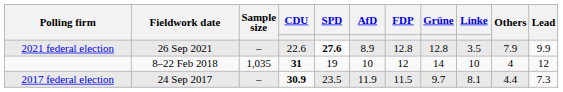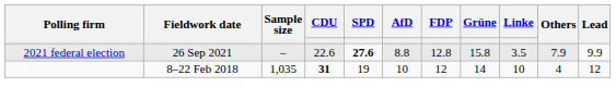2021 federal election | AfD: 8.9 -> 8.8
2021 federal election | Grüne: 12.8 -> 15.8
- row: 2017 federal election | 24 Sep 2017 | – | 30.9 | 23.5 | 11.9 | 11.5 | 9.7 | 8.1 | 4.4 | 7.3
